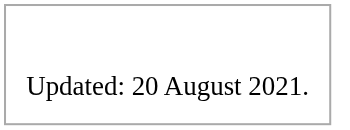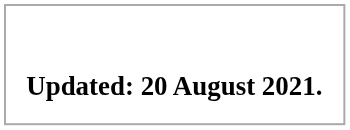row 1 | column 1: normal -> bold
